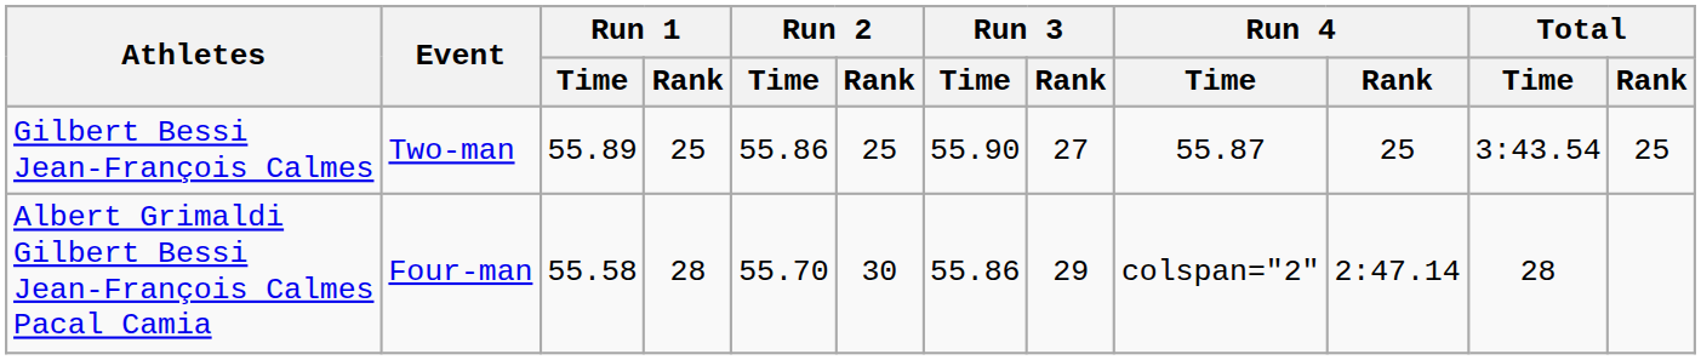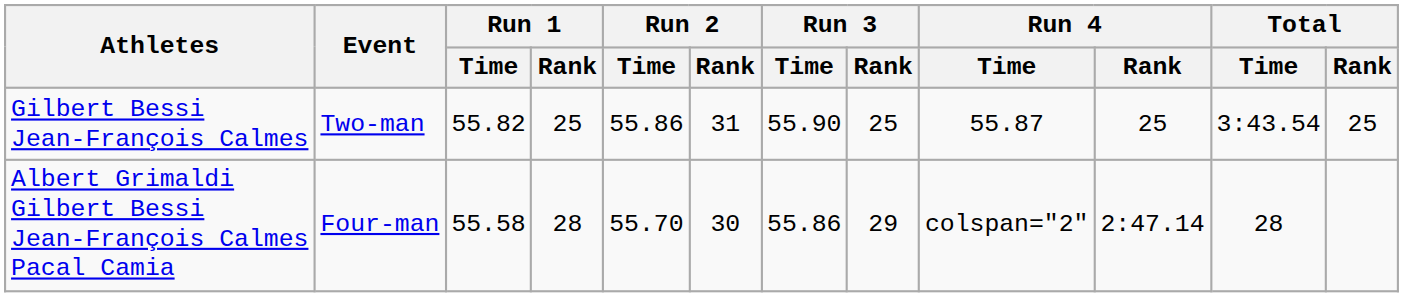Gilbert Bessi Jean-François Calmes | Run 1 / Time: 55.89 -> 55.82
Gilbert Bessi Jean-François Calmes | Run 2 / Rank: 25 -> 31
Gilbert Bessi Jean-François Calmes | Run 3 / Rank: 27 -> 25
